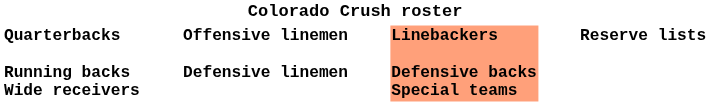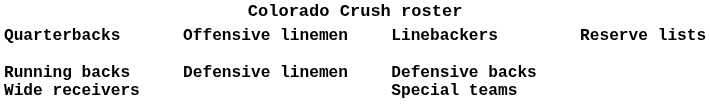Quarterbacks Running backs Wide receivers | column 3: lightsalmon background -> no background
